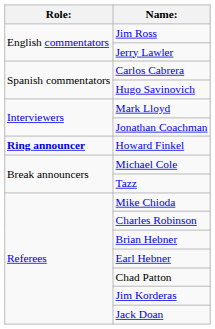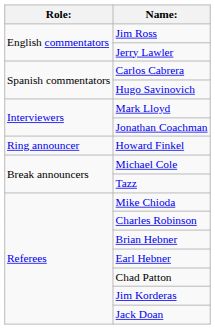Howard Finkel | Role:: bold -> normal
